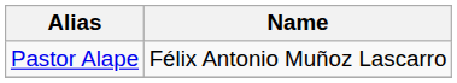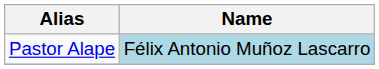Pastor Alape | Name: no background -> lightblue background
